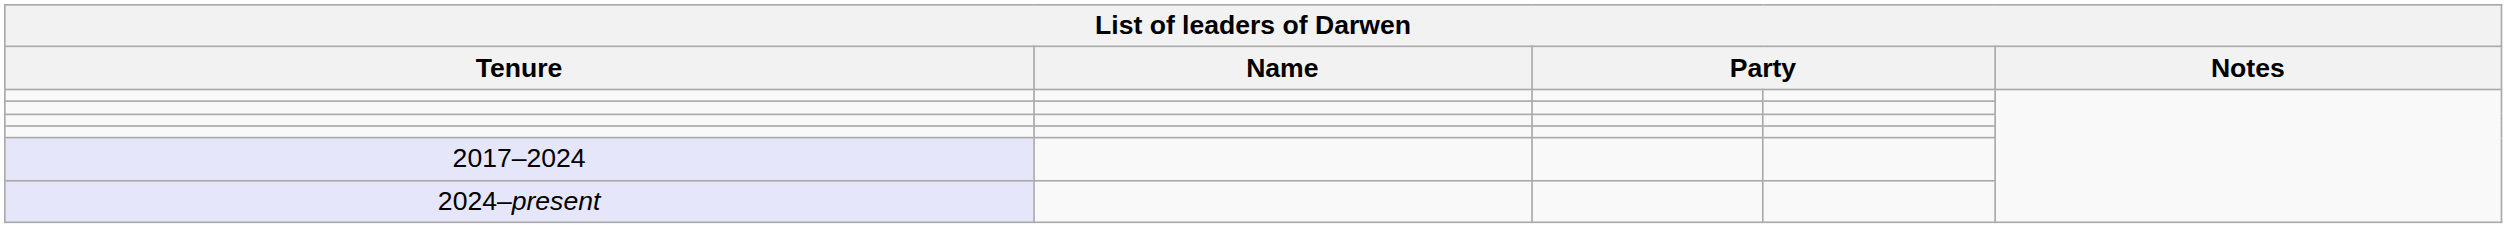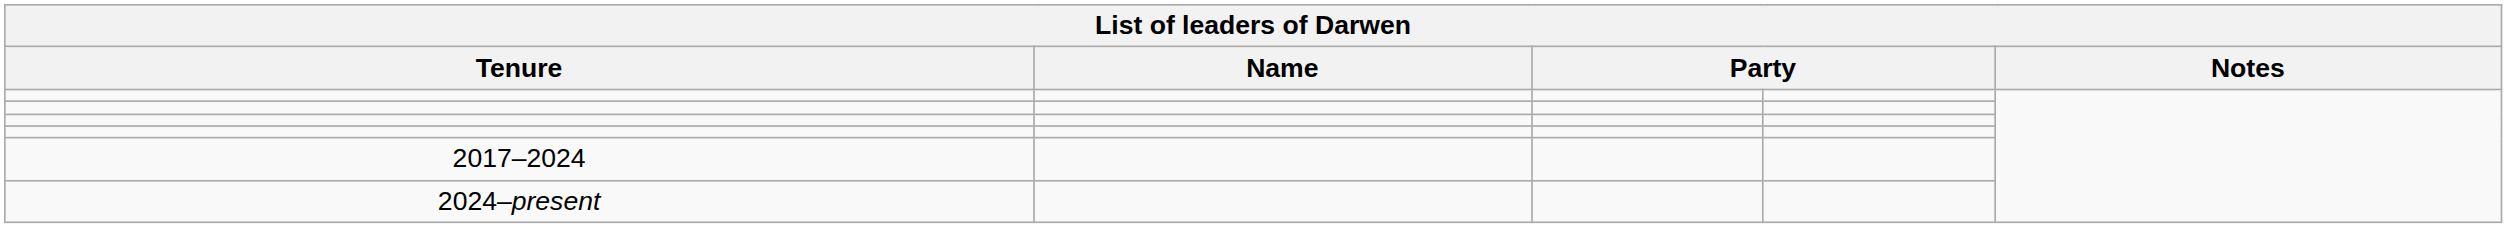2017–2024 | Tenure: lavender background -> no background
2024–present | Tenure: lavender background -> no background
